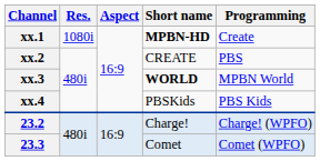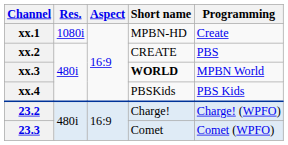xx.1 | Short name: bold -> normal
